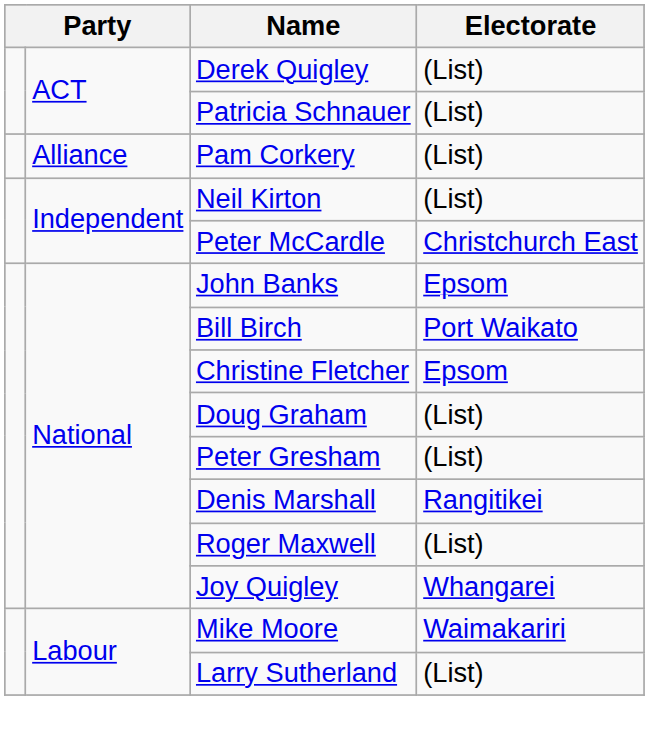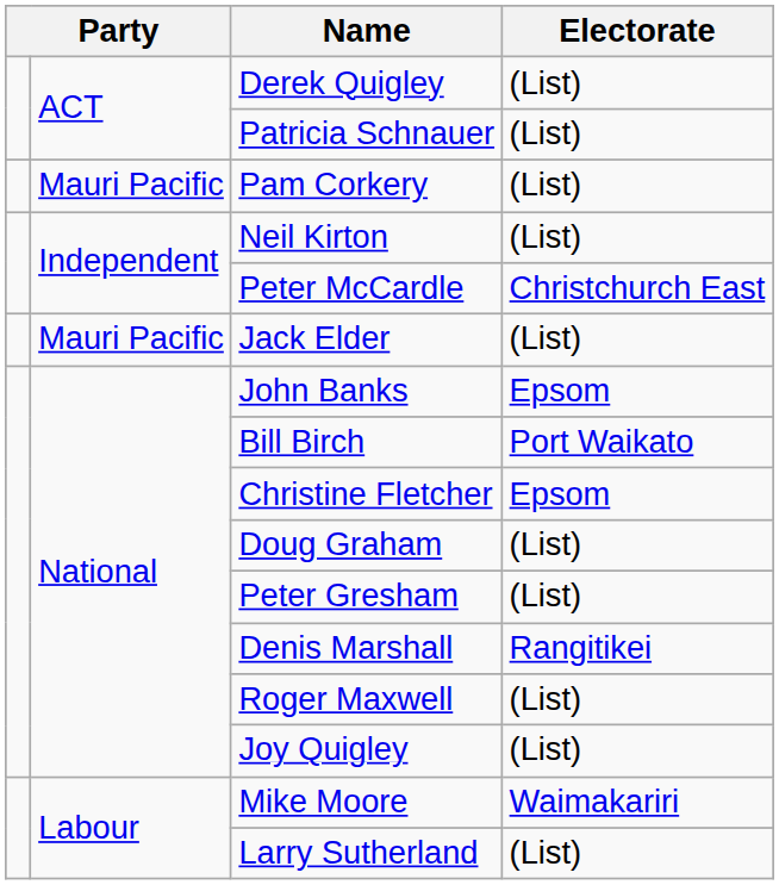Pam Corkery | column 2: Alliance -> Mauri Pacific
+ row: Mauri Pacific | Jack Elder | (List)
Joy Quigley | Electorate: Whangarei -> (List)
